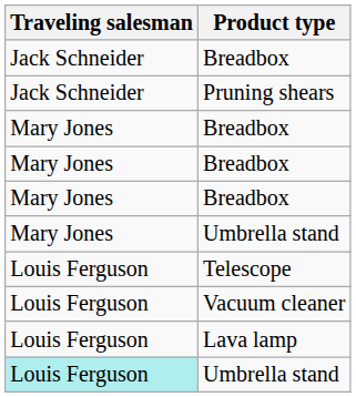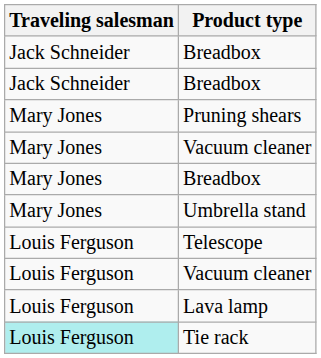row 3 | Product type: Pruning shears -> Breadbox
row 4 | Product type: Breadbox -> Pruning shears
row 5 | Product type: Breadbox -> Vacuum cleaner
row 11 | Product type: Umbrella stand -> Tie rack
